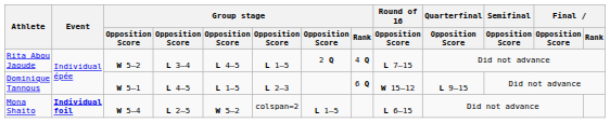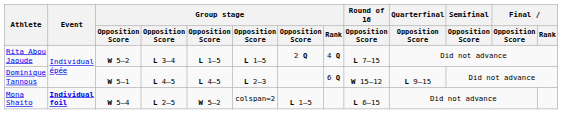Rita Abou Jaoude | column 5: L 4–5 -> L 1–5
Dominique Tannous | column 5: L 1–5 -> L 4–5
